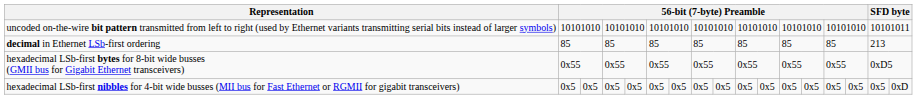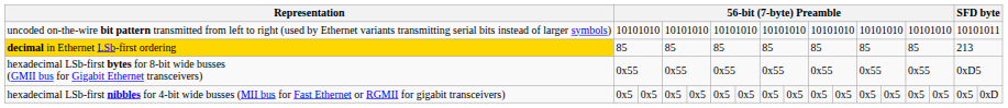decimal in Ethernet LSb-first ordering | Representation: no background -> gold background
